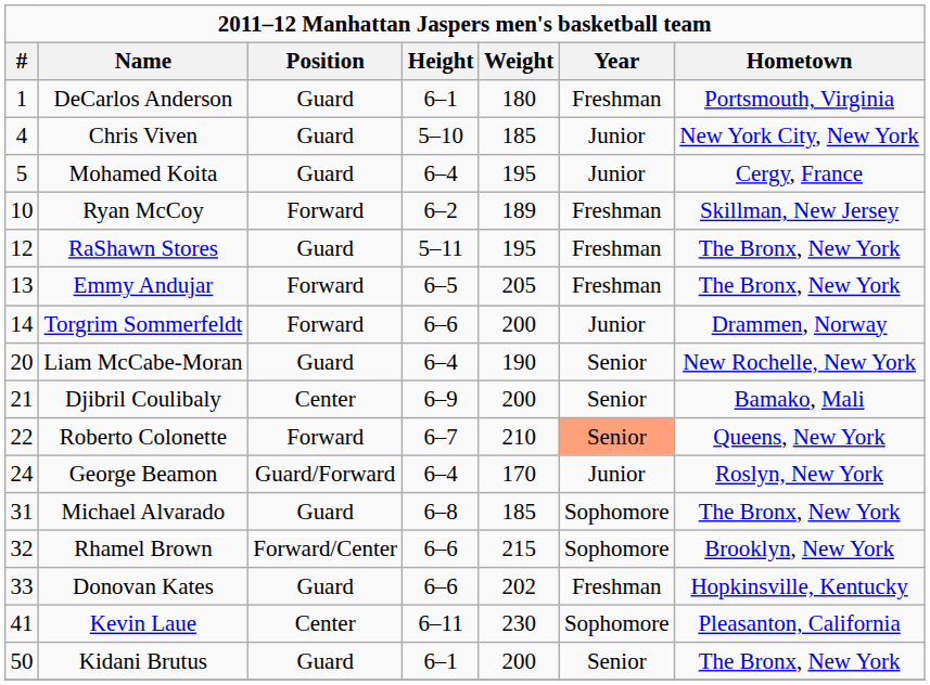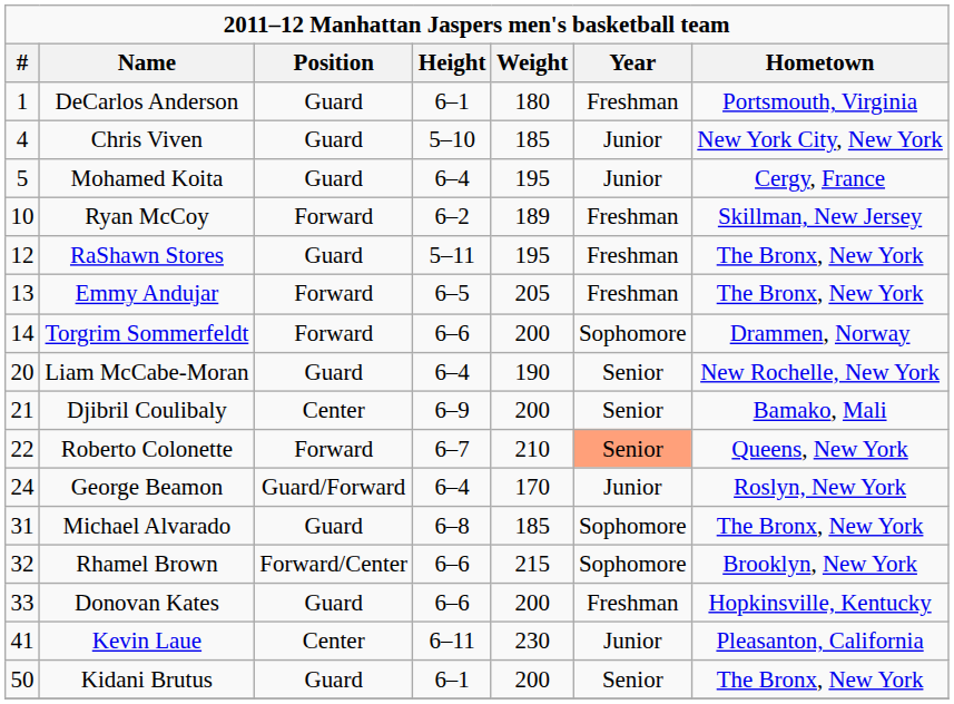Torgrim Sommerfeldt | Year: Junior -> Sophomore
Donovan Kates | Weight: 202 -> 200
Kevin Laue | Year: Sophomore -> Junior
